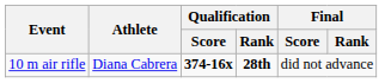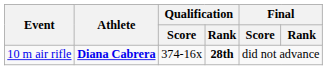10 m air rifle | Athlete: normal -> bold
10 m air rifle | Qualification / Score: bold -> normal
